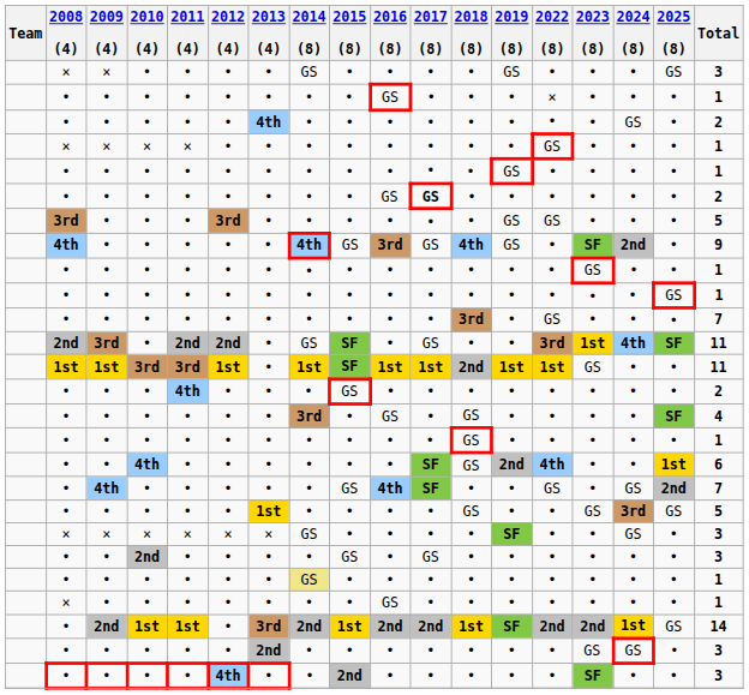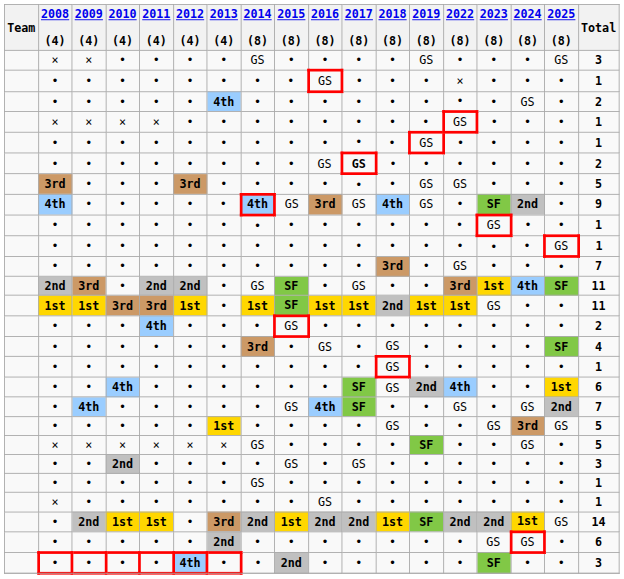row 21 | Total: 3 -> 5
row 23 | 2014 (8): khaki background -> no background
row 26 | Total: 3 -> 6
